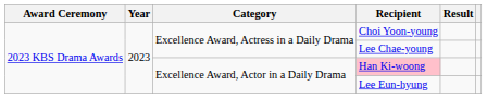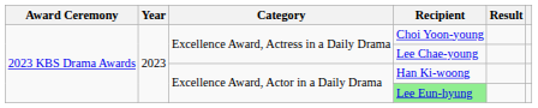Han Ki-woong | Recipient: pink background -> no background
Lee Eun-hyung | Recipient: no background -> lightgreen background
